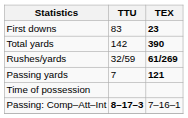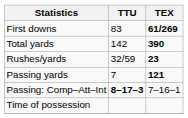First downs | TEX: 23 -> 61/269
Rushes/yards | TEX: 61/269 -> 23
rows swapped: Passing: Comp–Att–Int <-> Time of possession
